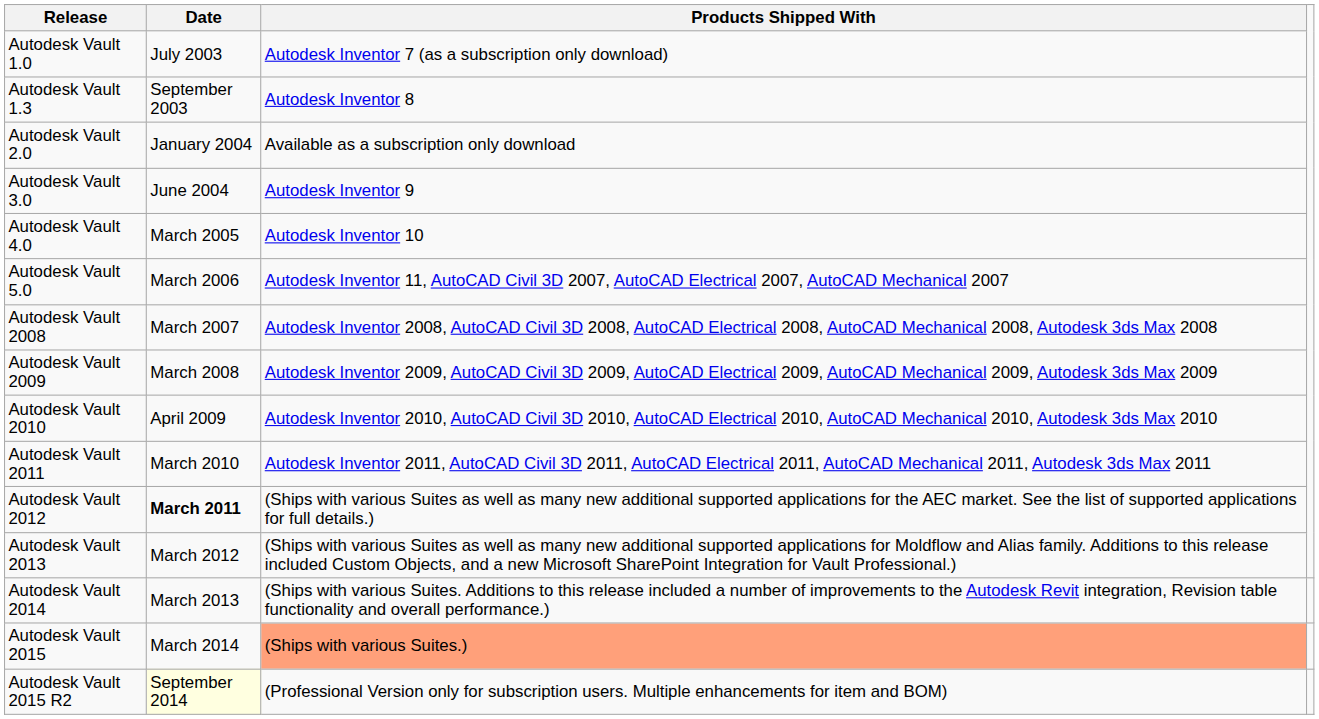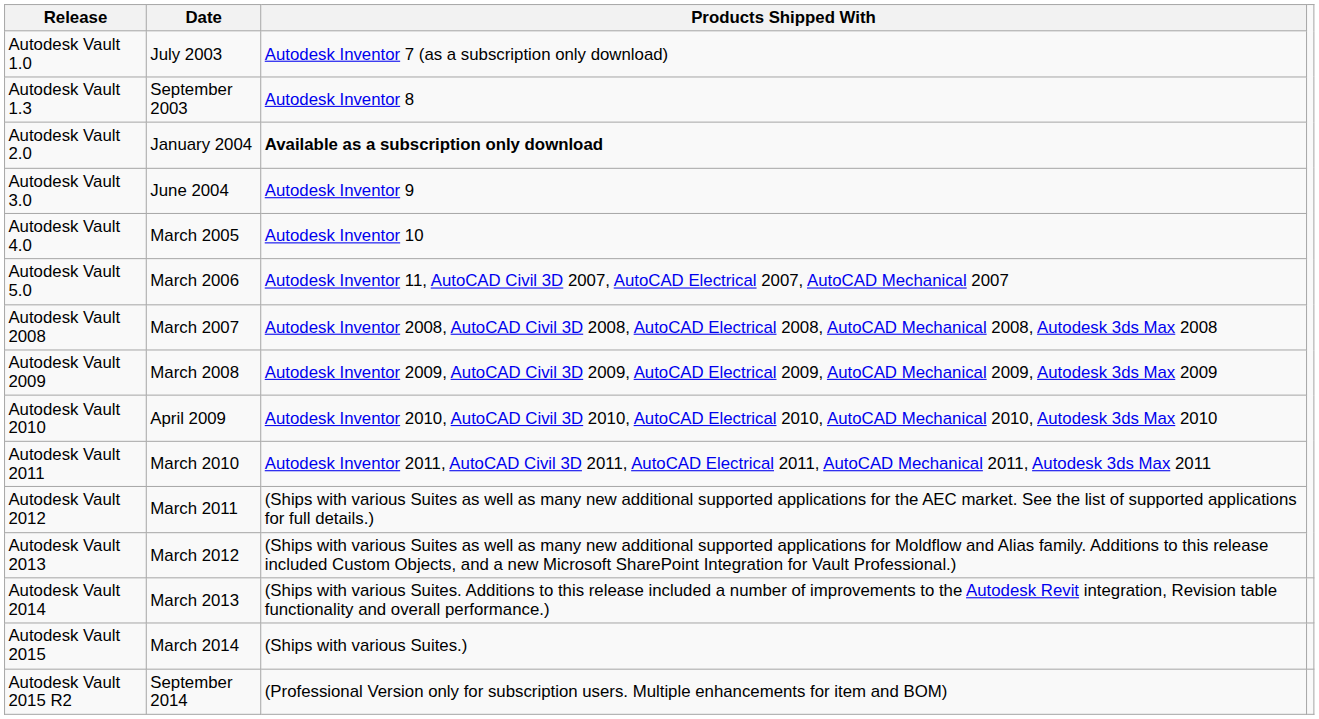Autodesk Vault 2.0 | Products Shipped With: normal -> bold
Autodesk Vault 2012 | Date: bold -> normal
Autodesk Vault 2015 | Products Shipped With: lightsalmon background -> no background
Autodesk Vault 2015 R2 | Date: lightyellow background -> no background
